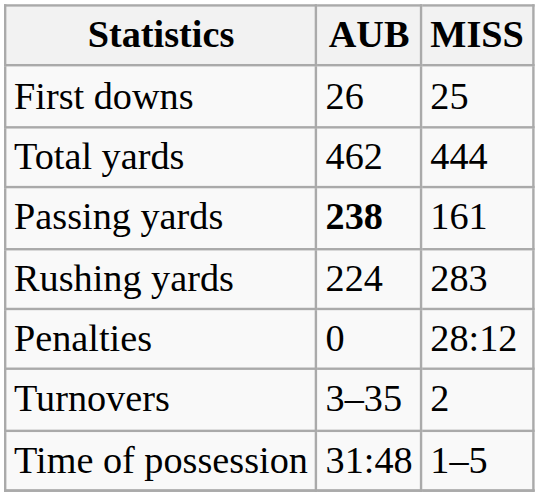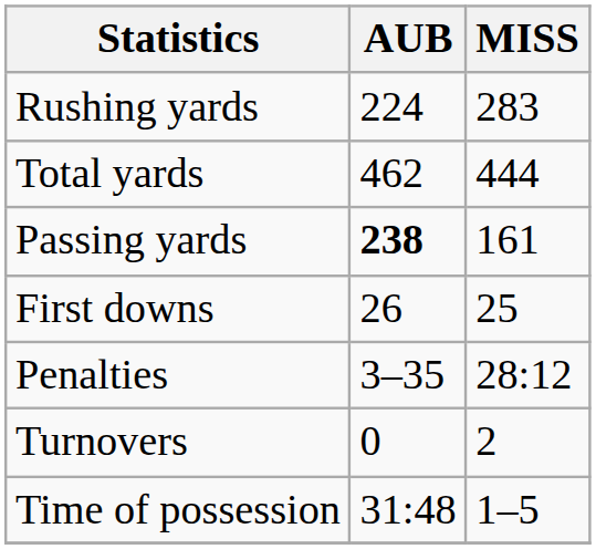rows swapped: First downs <-> Rushing yards
Penalties | AUB: 0 -> 3–35
Turnovers | AUB: 3–35 -> 0
